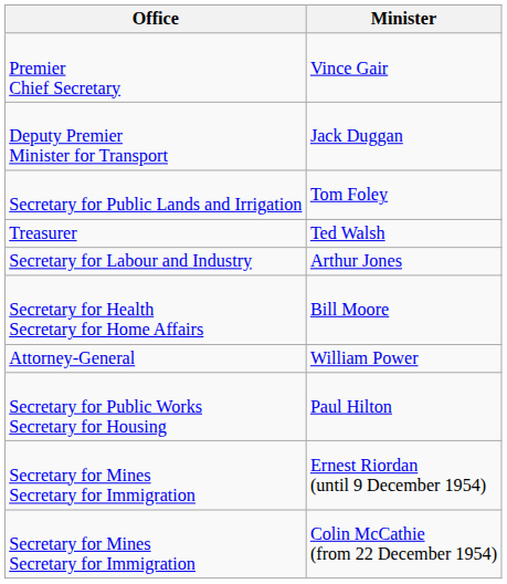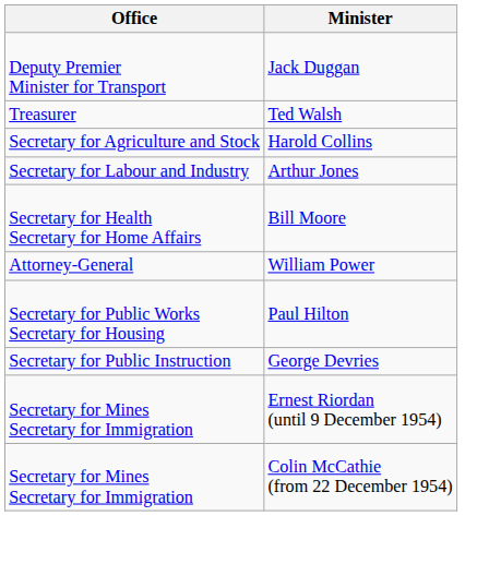- row: Premier Chief Secretary | Vince Gair
- row: Secretary for Public Lands and Irrigation | Tom Foley
+ row: Secretary for Agriculture and Stock | Harold Collins
+ row: Secretary for Public Instruction | George Devries
